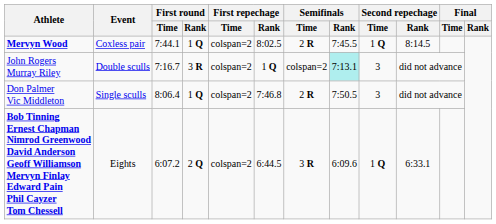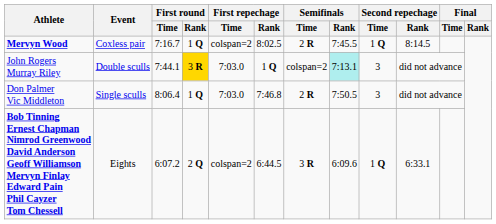Mervyn Wood | First round / Time: 7:44.1 -> 7:16.7
John Rogers Murray Riley | First round / Time: 7:16.7 -> 7:44.1
John Rogers Murray Riley | First round / Rank: no background -> gold background
John Rogers Murray Riley | First repechage / Time: colspan=2 -> 7:03.0
Don Palmer Vic Middleton | First repechage / Time: colspan=2 -> 7:03.0
